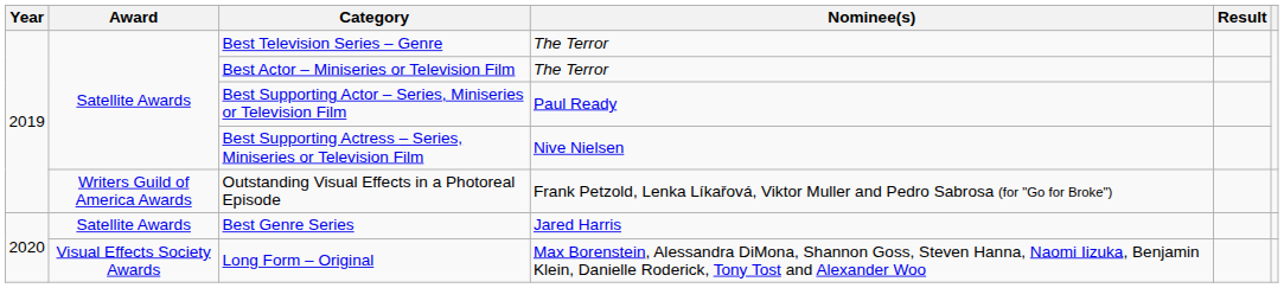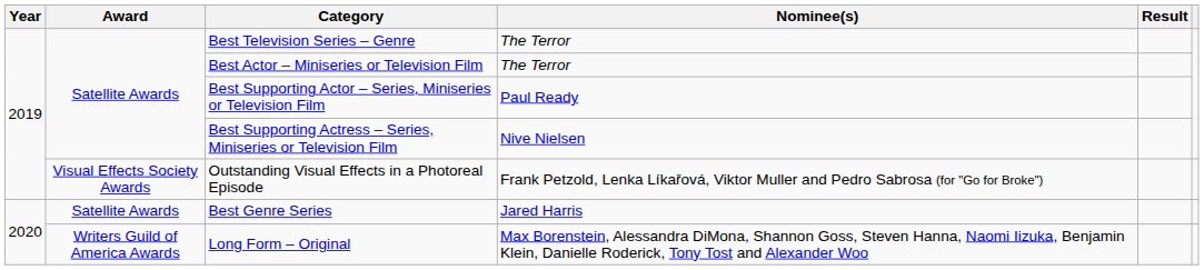Outstanding Visual Effects in a Photoreal Episode | Award: Writers Guild of America Awards -> Visual Effects Society Awards
Long Form – Original | Award: Visual Effects Society Awards -> Writers Guild of America Awards
